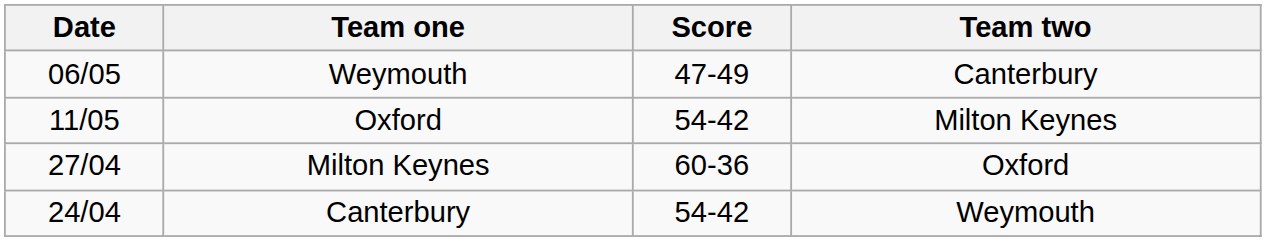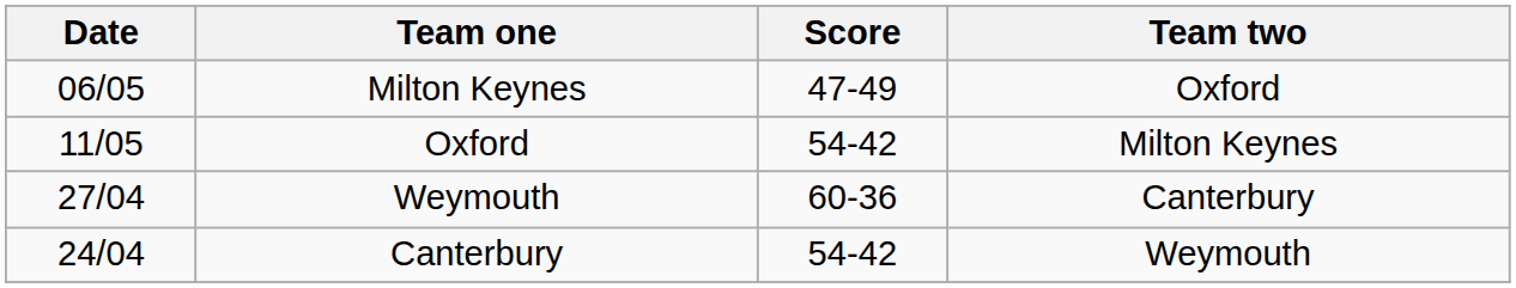row 2 | Team one: Weymouth -> Milton Keynes
row 2 | Team two: Canterbury -> Oxford
row 4 | Team one: Milton Keynes -> Weymouth
row 4 | Team two: Oxford -> Canterbury
